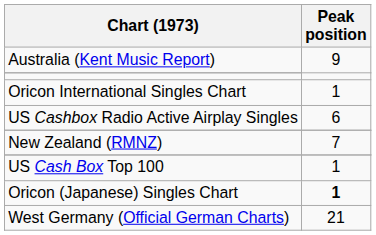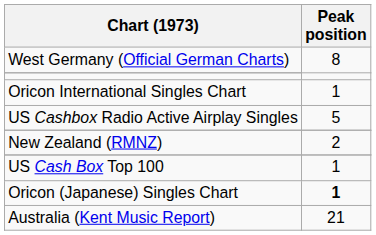row 2 | Chart (1973): Australia (Kent Music Report) -> West Germany (Official German Charts)
row 2 | Peak position: 9 -> 8
row 5 | Peak position: 6 -> 5
row 6 | Peak position: 7 -> 2
row 9 | Chart (1973): West Germany (Official German Charts) -> Australia (Kent Music Report)
